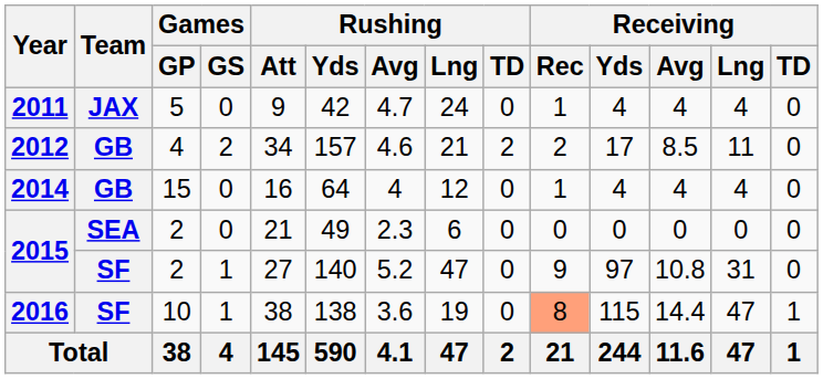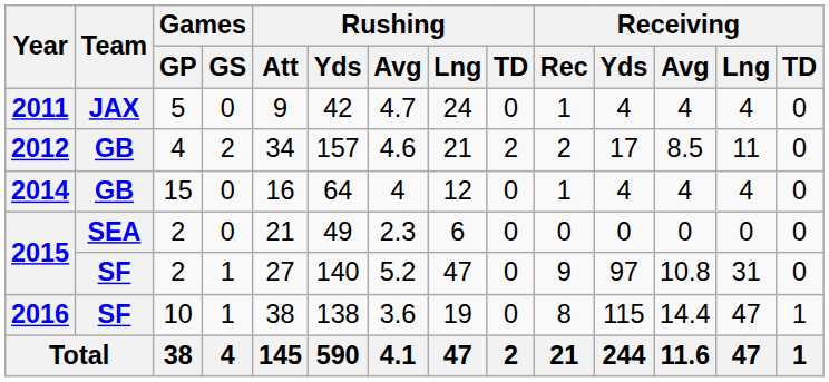2016 | Receiving / Rec: lightsalmon background -> no background
